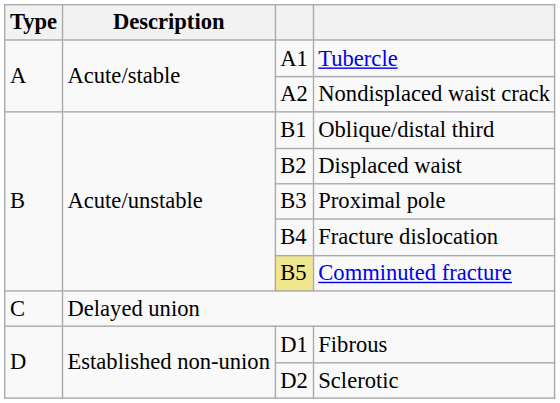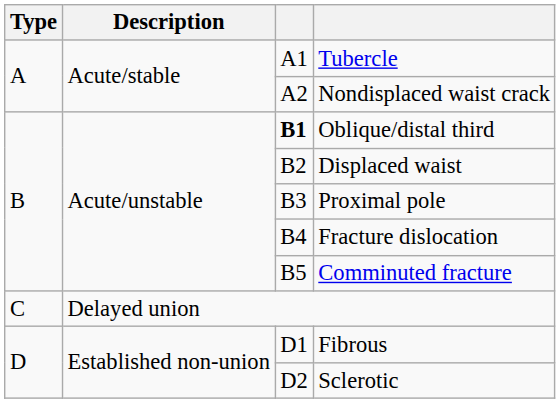Oblique/distal third | column 3: normal -> bold
Comminuted fracture | column 3: khaki background -> no background
